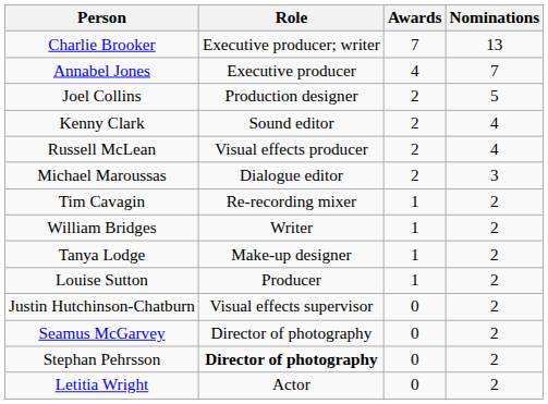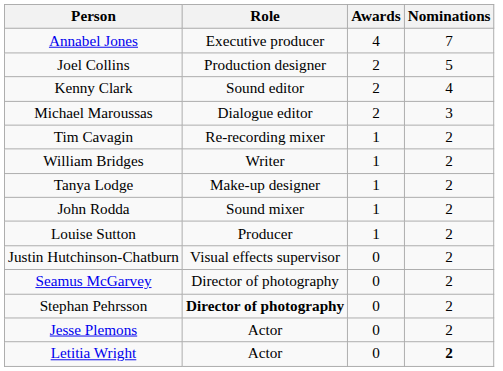- row: Charlie Brooker | Executive producer; writer | 7 | 13
- row: Russell McLean | Visual effects producer | 2 | 4
+ row: John Rodda | Sound mixer | 1 | 2
+ row: Jesse Plemons | Actor | 0 | 2
Letitia Wright | Nominations: normal -> bold
